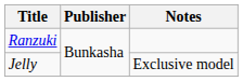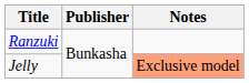Jelly | Notes: no background -> lightsalmon background
